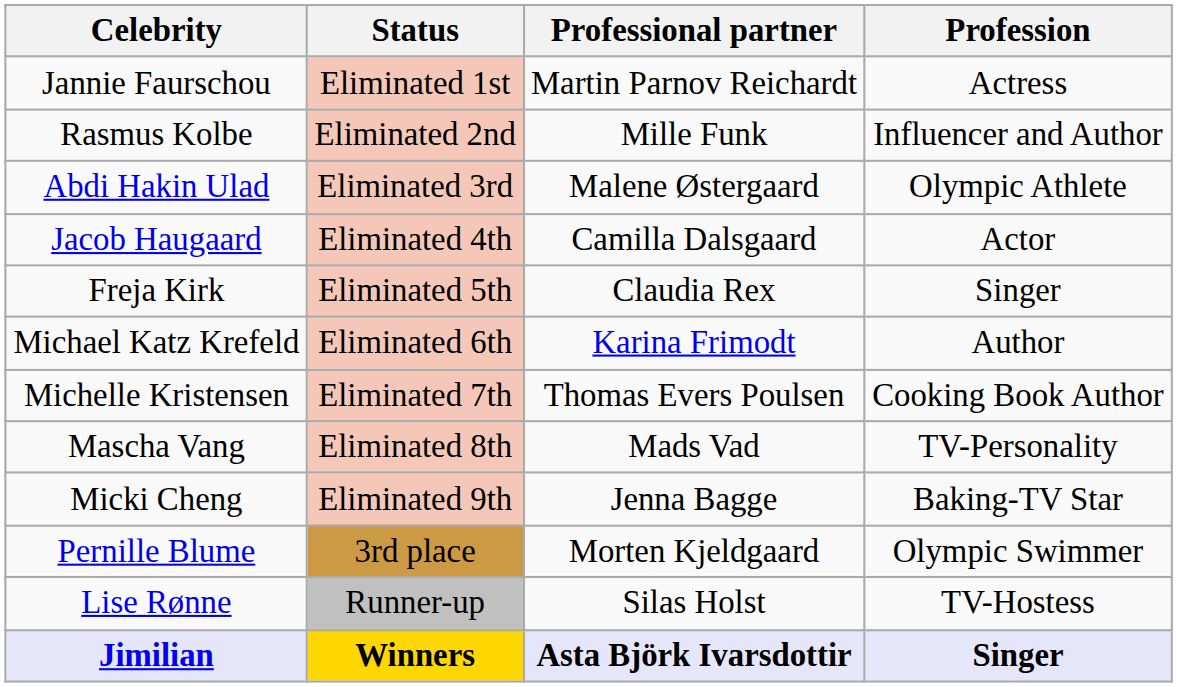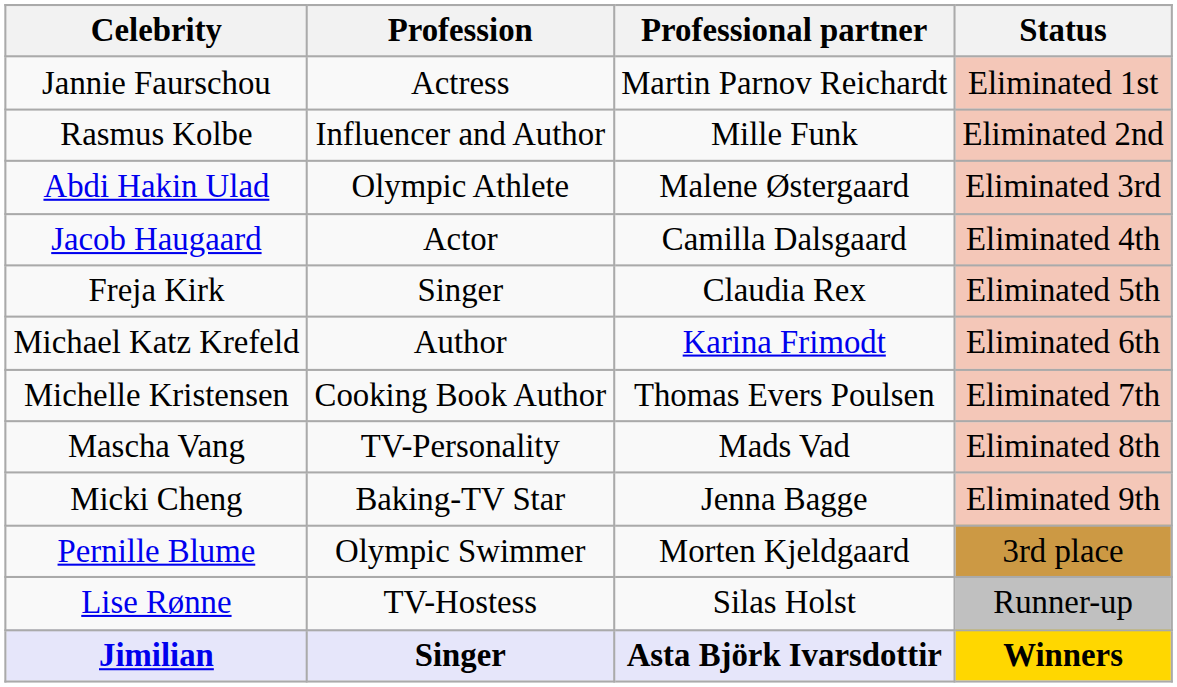columns swapped: Profession <-> Status
